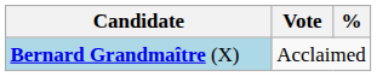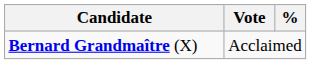Bernard Grandmaître (X) | Candidate: lightblue background -> no background
